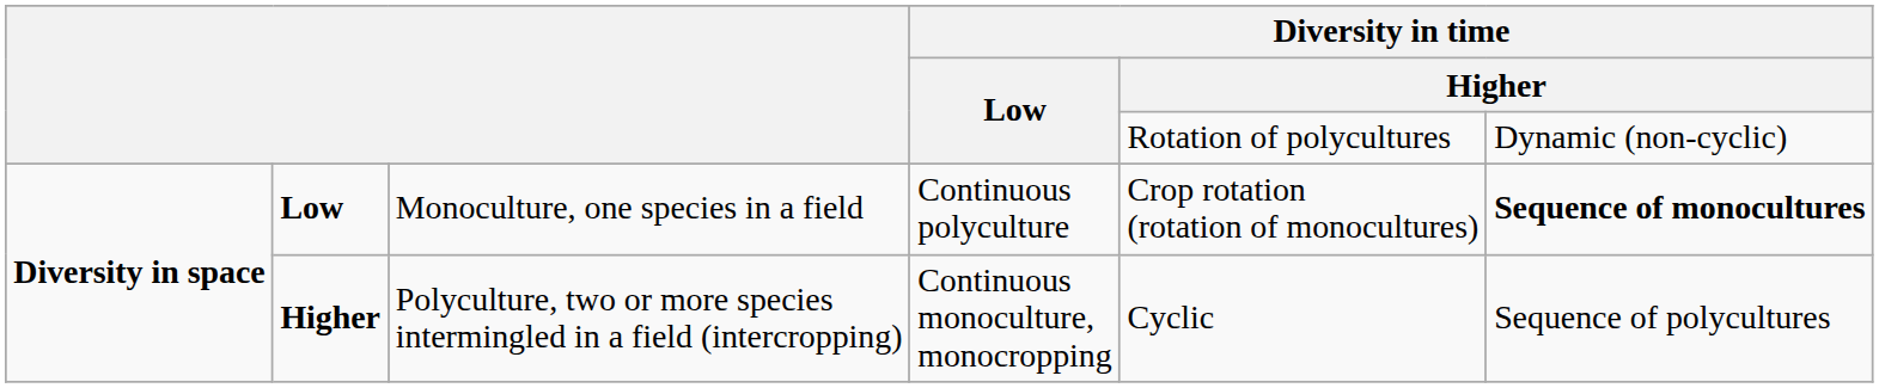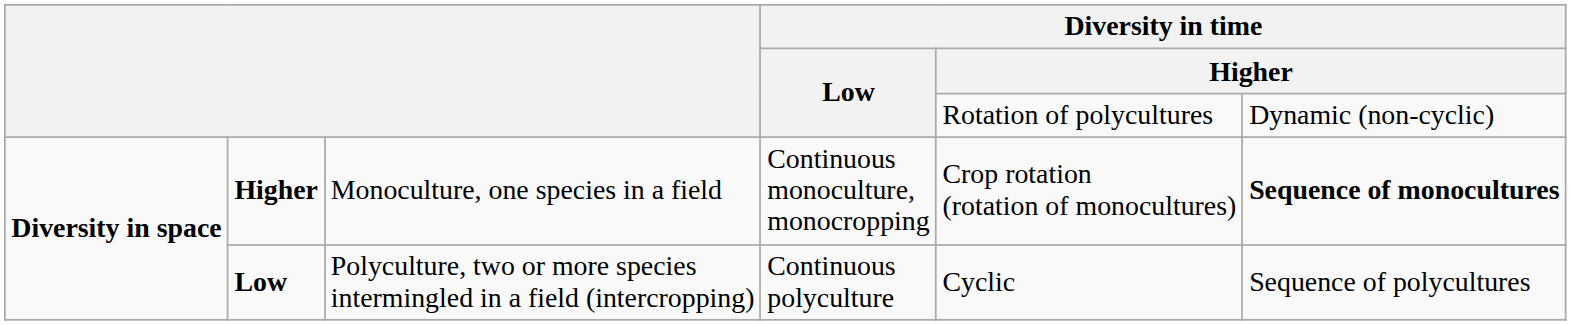row 4 | column 2: Low -> Higher
row 4 | Diversity in time / Low: Continuous polyculture -> Continuous monoculture, monocropping
row 5 | column 2: Higher -> Low
row 5 | Diversity in time / Low: Continuous monoculture, monocropping -> Continuous polyculture
